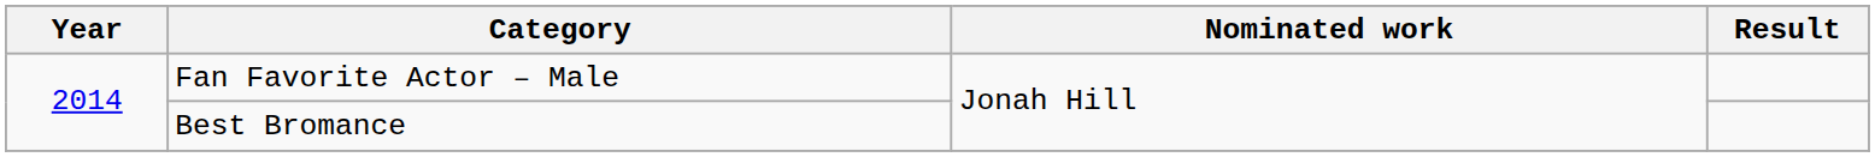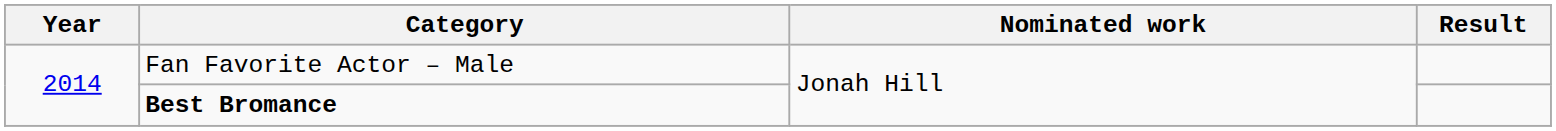Best Bromance | Category: normal -> bold
